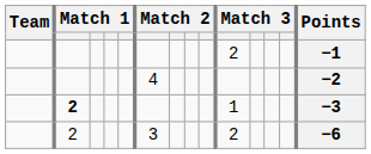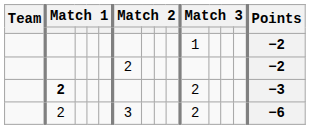row 3 | column 10: 2 -> 1
row 3 | Points: −1 -> −2
row 4 | column 6: 4 -> 2
row 5 | column 10: 1 -> 2
